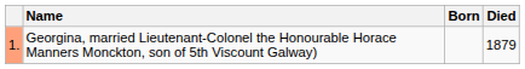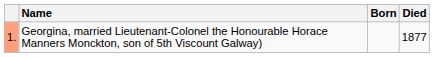row 2 | Died: 1879 -> 1877
